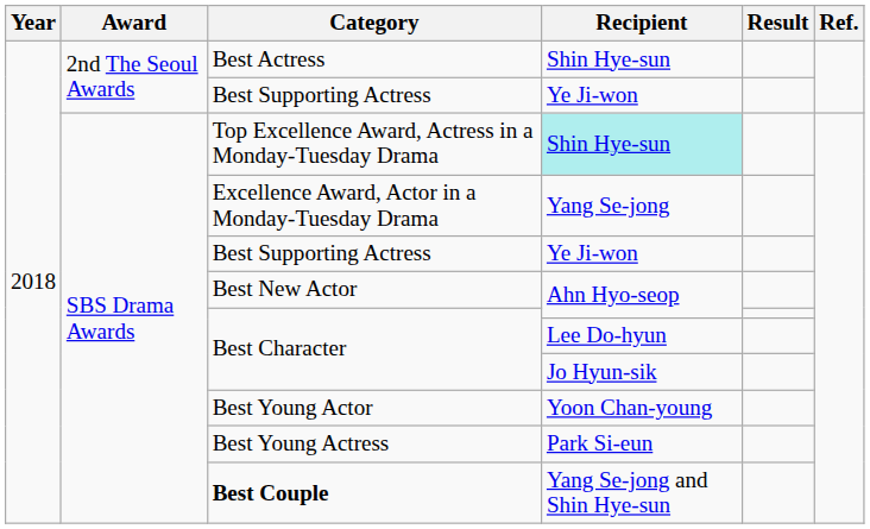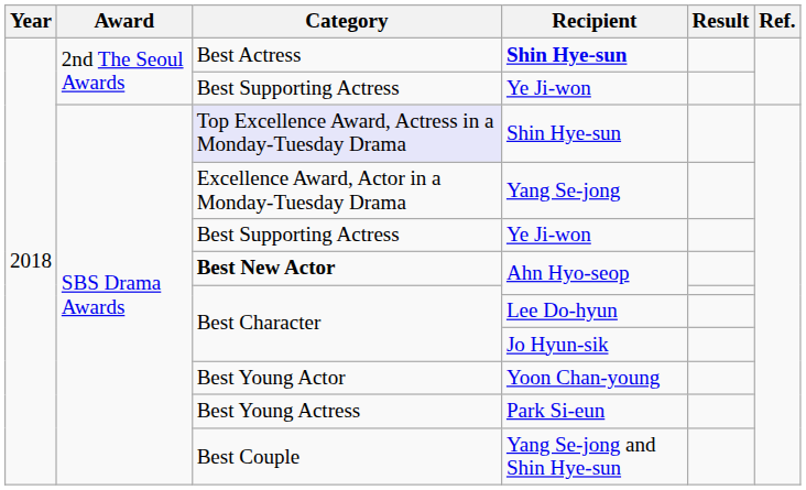Best Actress | Recipient: normal -> bold
Top Excellence Award, Actress in a Monday-Tuesday Drama | Category: no background -> lavender background
Top Excellence Award, Actress in a Monday-Tuesday Drama | Recipient: paleturquoise background -> no background
Best New Actor | Category: normal -> bold
Best Couple | Category: bold -> normal
